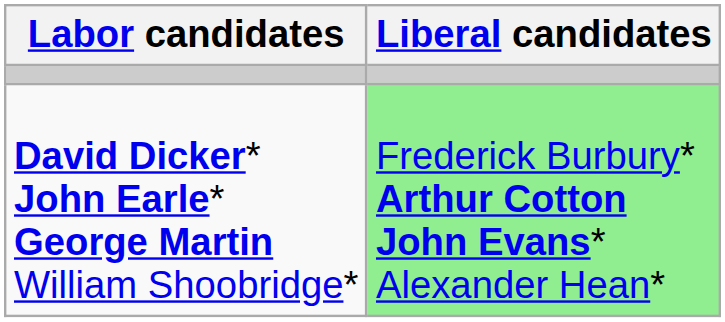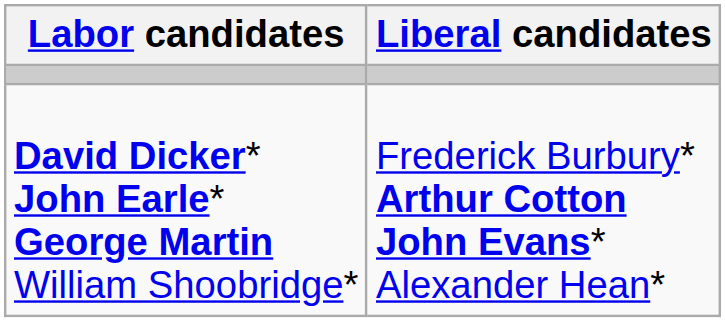David Dicker* John Earle* George Martin William Shoobridge* | Liberal candidates: lightgreen background -> no background
